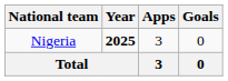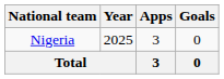Nigeria | Year: bold -> normal
